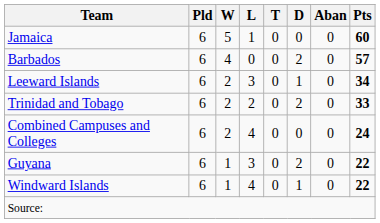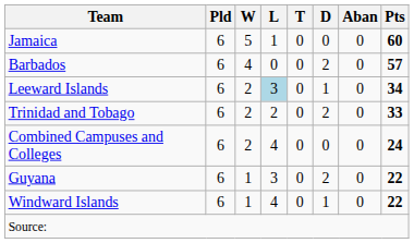Leeward Islands | L: no background -> lightblue background
